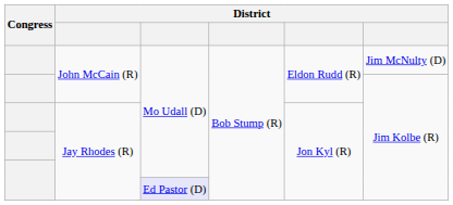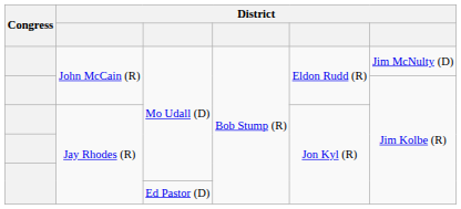Jay Rhodes (R) / Ed Pastor (D) | column 3: lavender background -> no background
